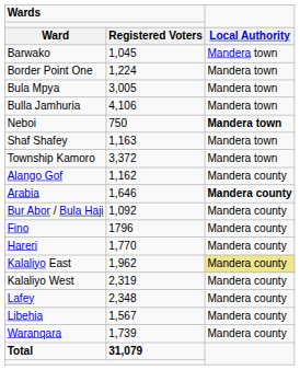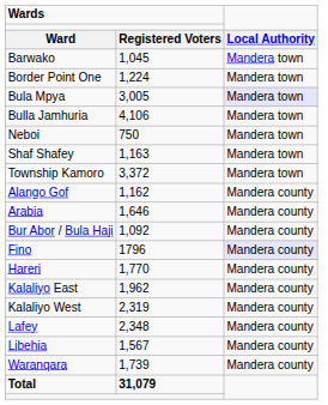Bula Mpya | column 3: no background -> lavender background
Neboi | column 3: bold -> normal
Arabia | column 3: bold -> normal
Fino | column 3: no background -> lavender background
Kalaliyo East | column 3: khaki background -> no background
